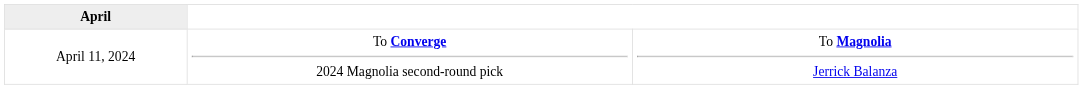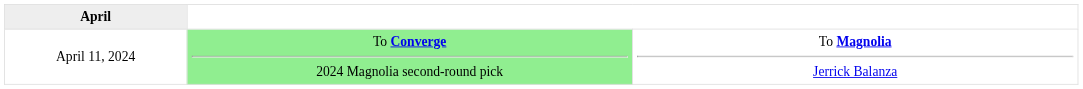April 11, 2024 | column 2: no background -> lightgreen background
